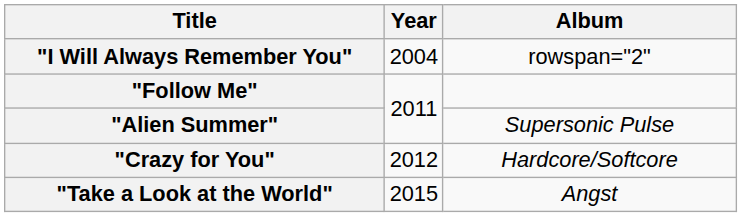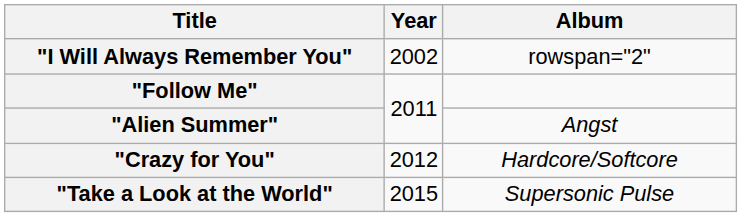"I Will Always Remember You" | Year: 2004 -> 2002
"Alien Summer" | Album: Supersonic Pulse -> Angst
"Take a Look at the World" | Album: Angst -> Supersonic Pulse
